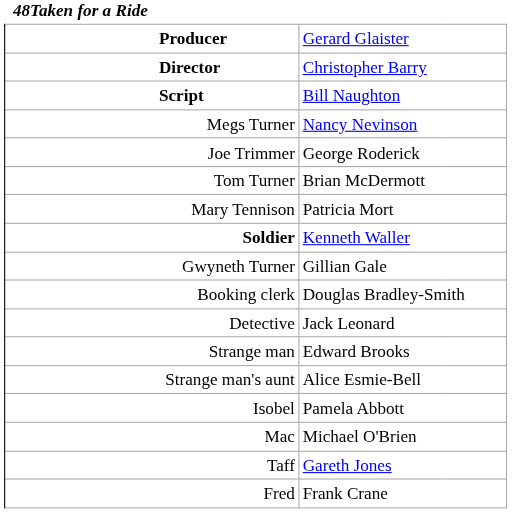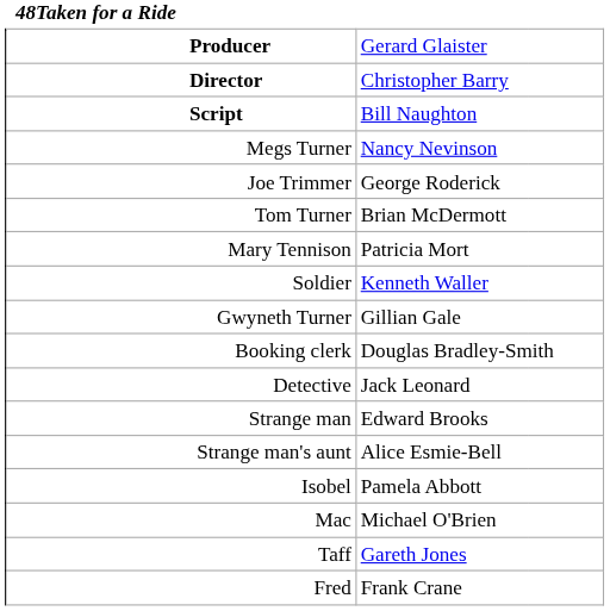Soldier | column 2: bold -> normal
